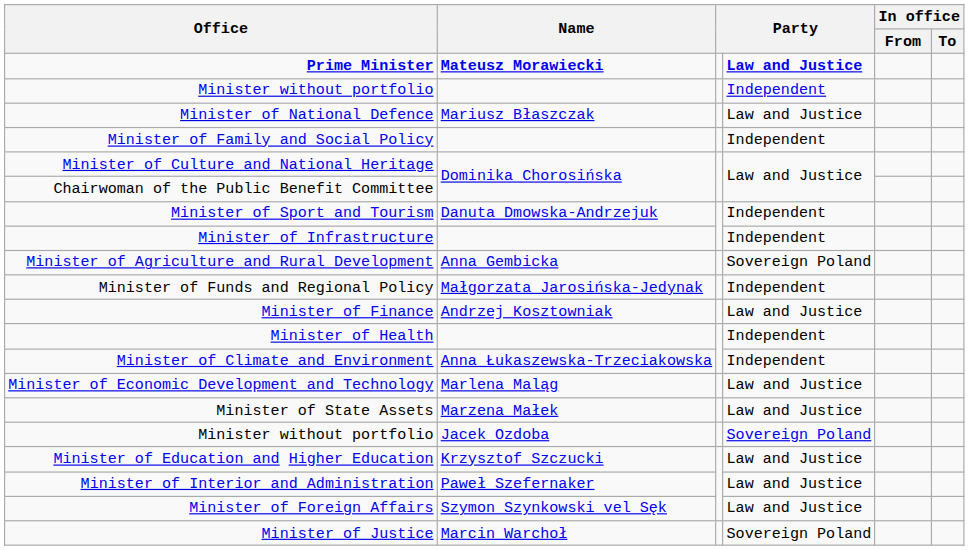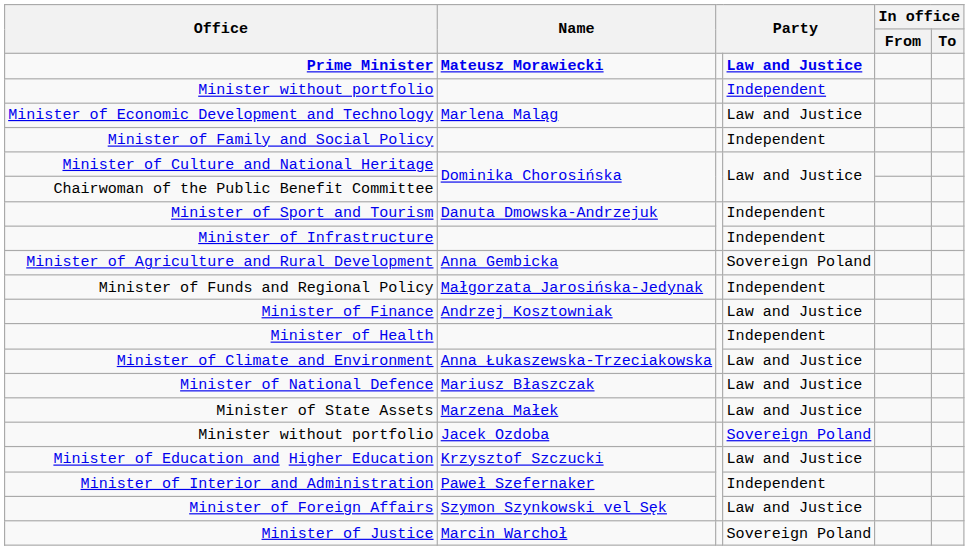rows swapped: Minister of National Defence <-> Minister of Economic Development and Technology
Minister of Climate and Environment | column 4: Independent -> Law and Justice
Minister of Interior and Administration | column 4: Law and Justice -> Independent
